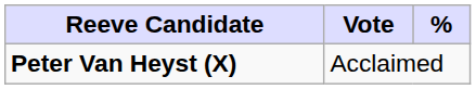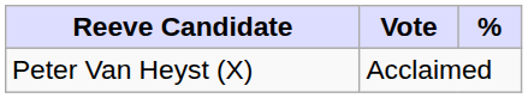Peter Van Heyst (X) | Reeve Candidate: bold -> normal
